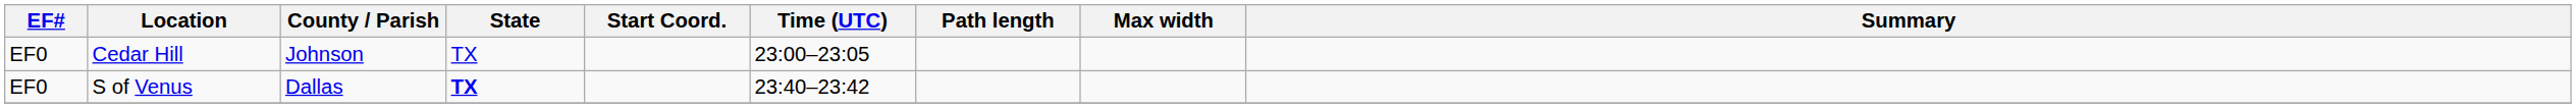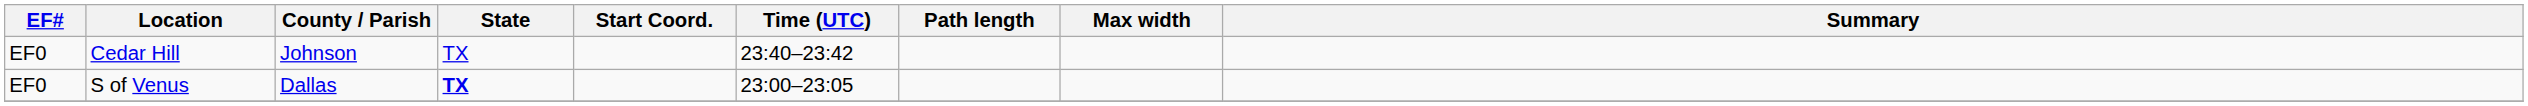Cedar Hill | Time (UTC): 23:00–23:05 -> 23:40–23:42
S of Venus | Time (UTC): 23:40–23:42 -> 23:00–23:05
